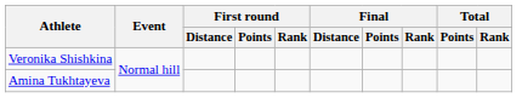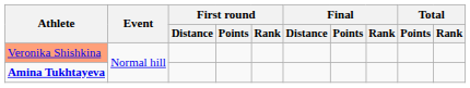Veronika Shishkina | Athlete: no background -> lightsalmon background
Amina Tukhtayeva | Athlete: normal -> bold
